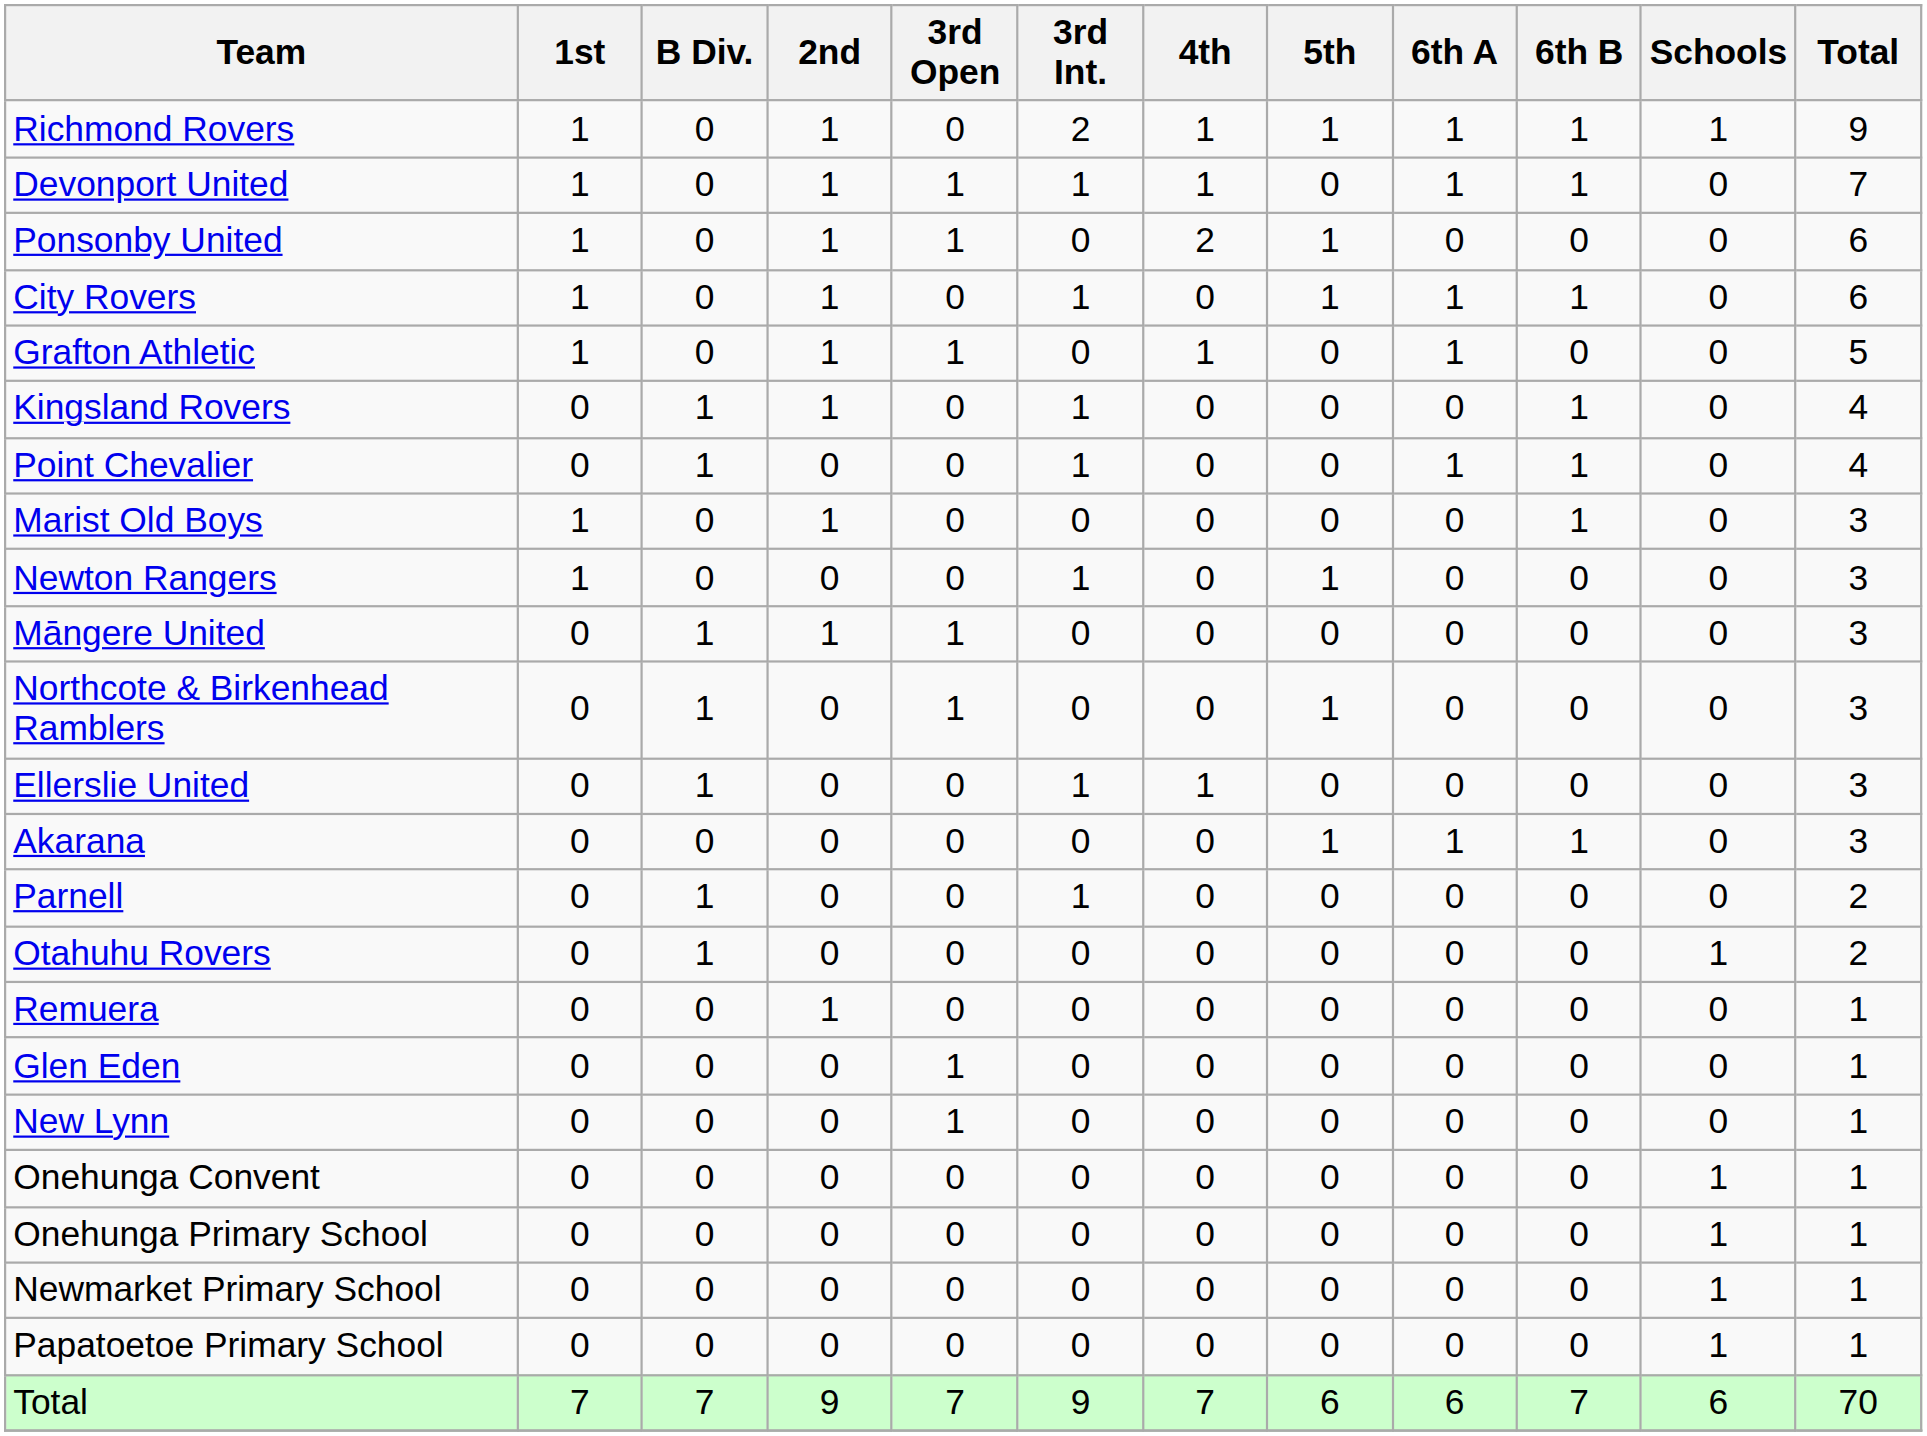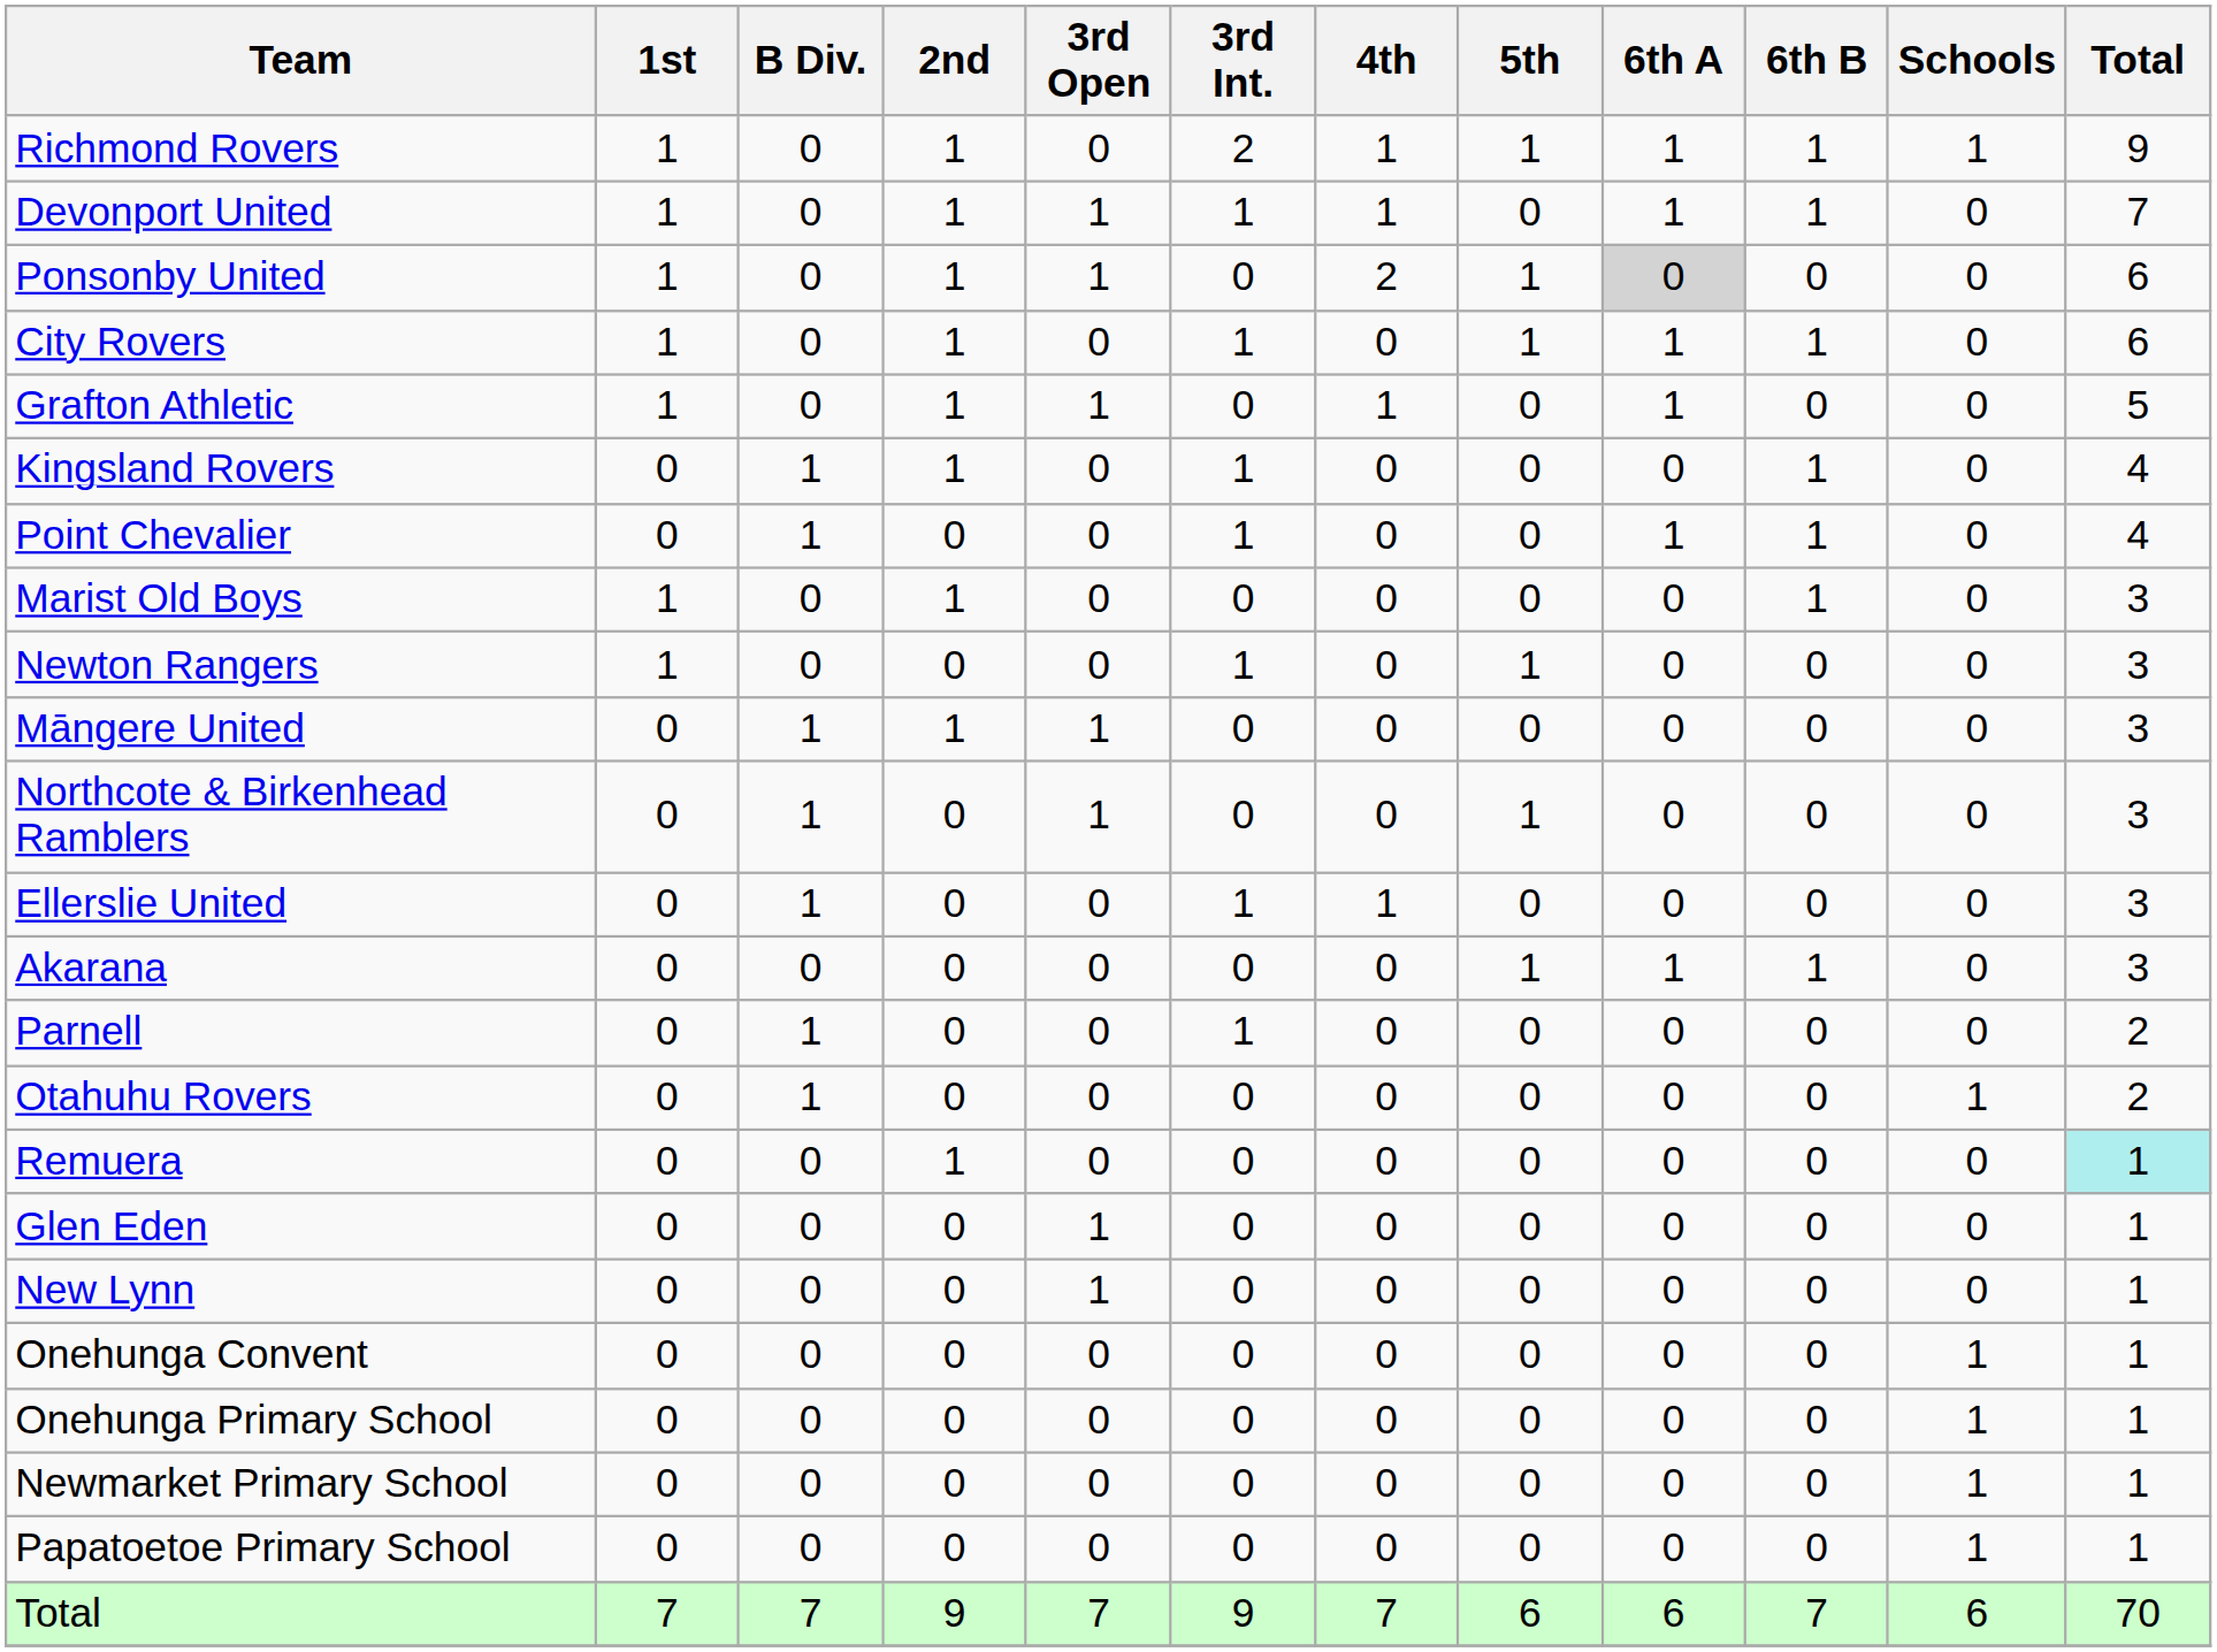Ponsonby United | 6th A: no background -> lightgrey background
Remuera | Total: no background -> paleturquoise background
